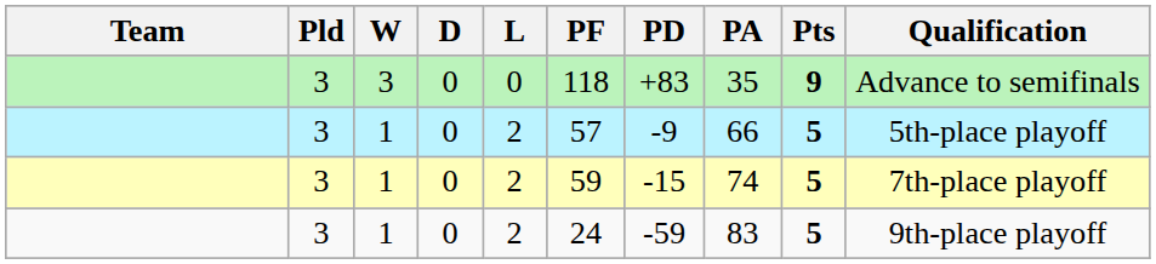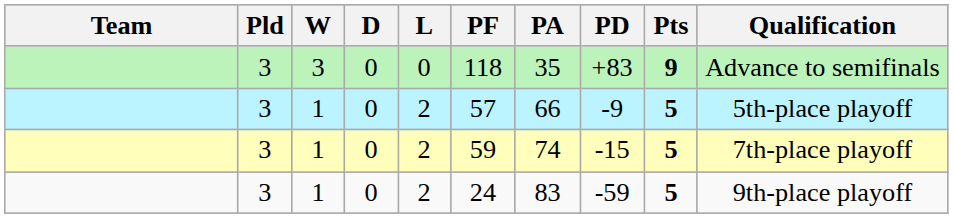columns swapped: PA <-> PD
